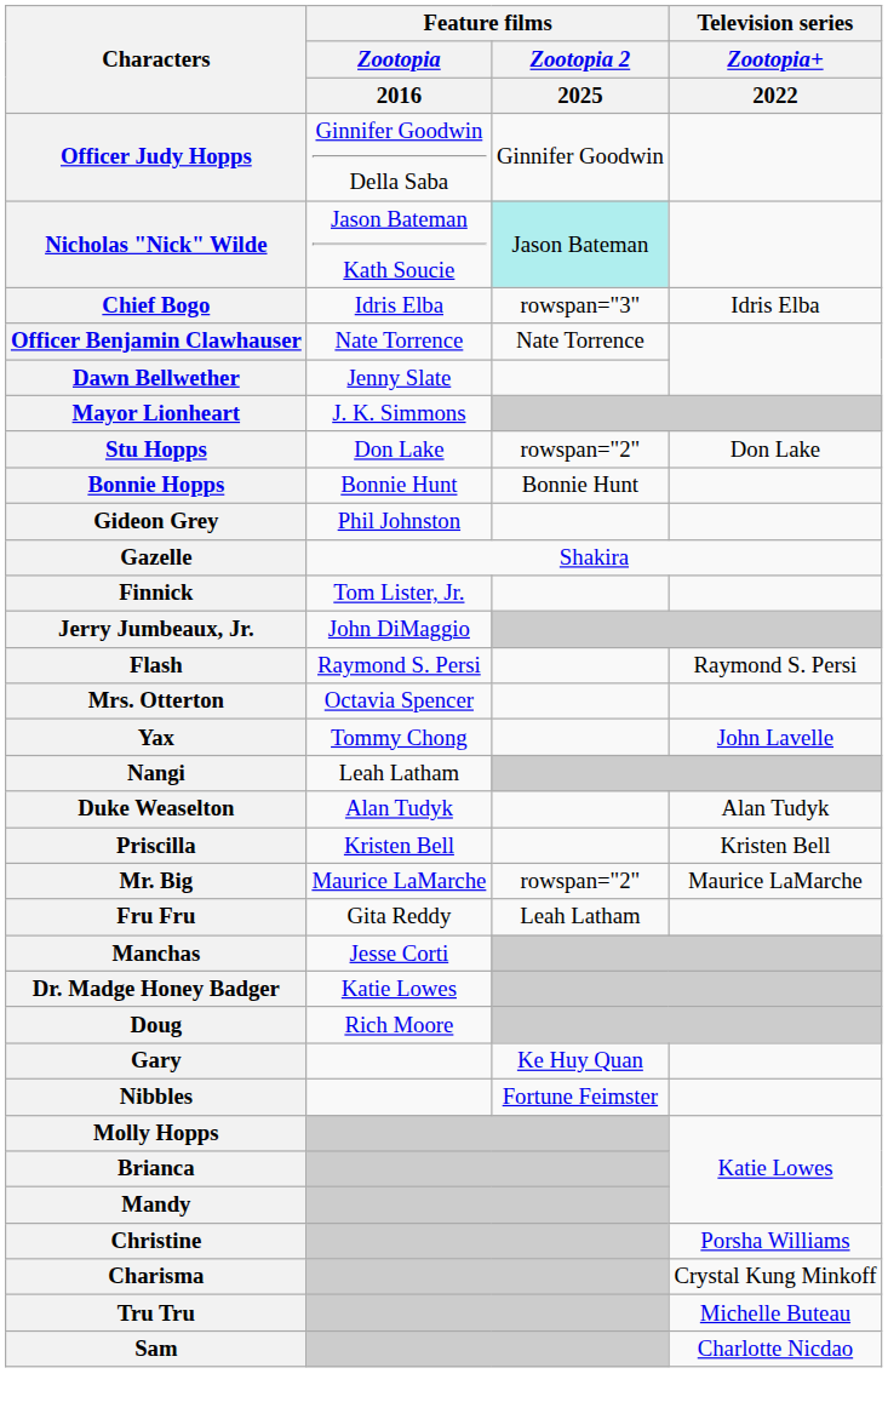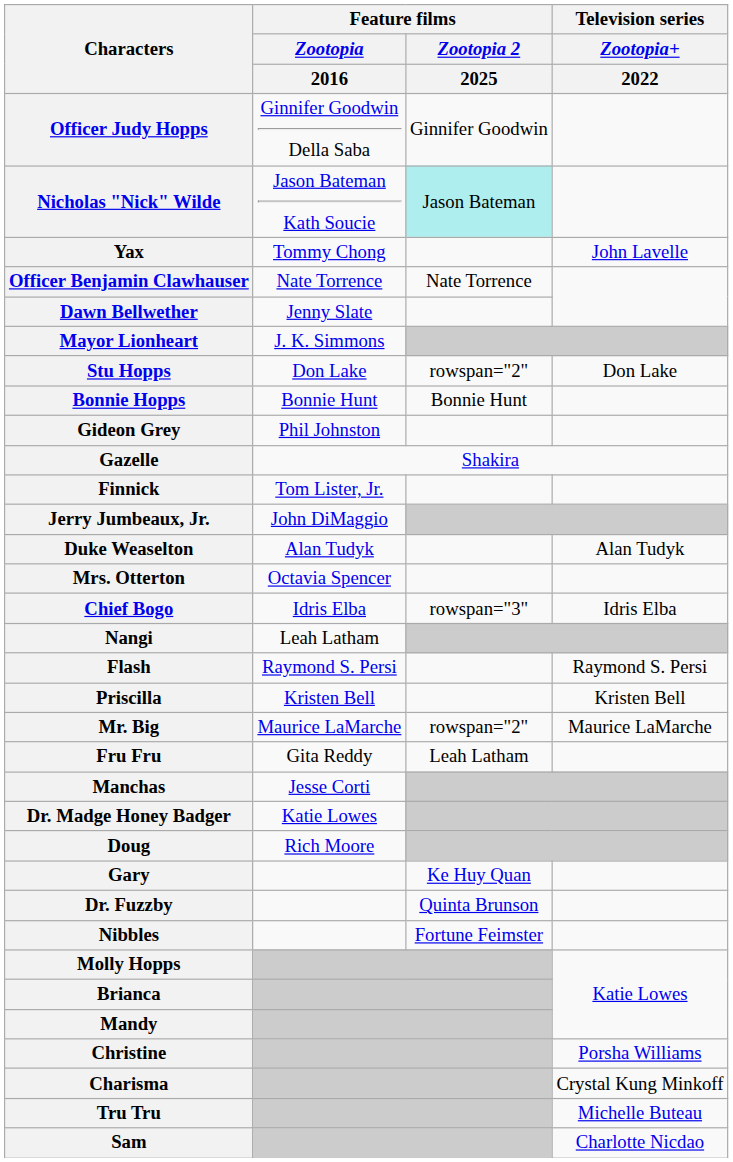rows swapped: Chief Bogo <-> Yax
rows swapped: Duke Weaselton <-> Flash
+ row: Dr. Fuzzby | Quinta Brunson
